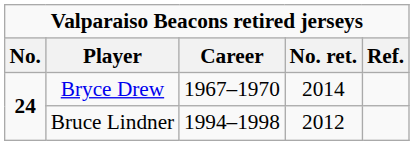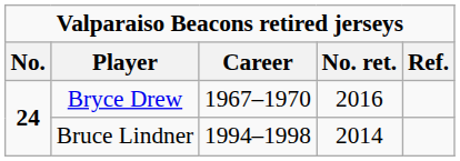Bryce Drew | No. ret.: 2014 -> 2016
Bruce Lindner | No. ret.: 2012 -> 2014
